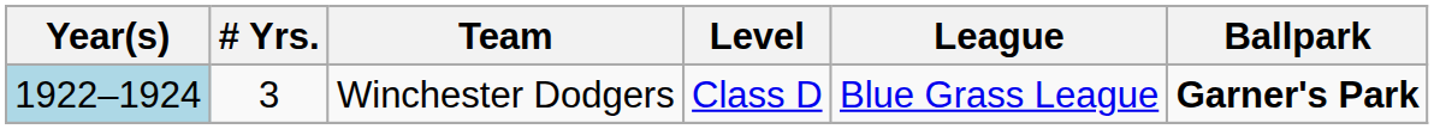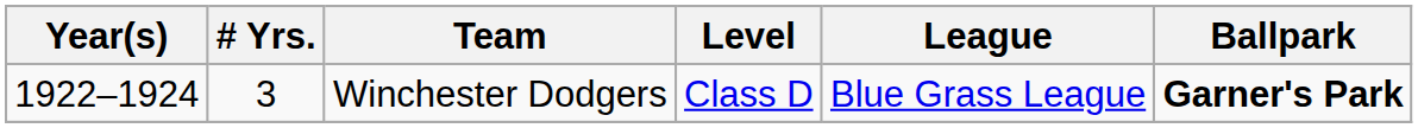Winchester Dodgers | Year(s): lightblue background -> no background
